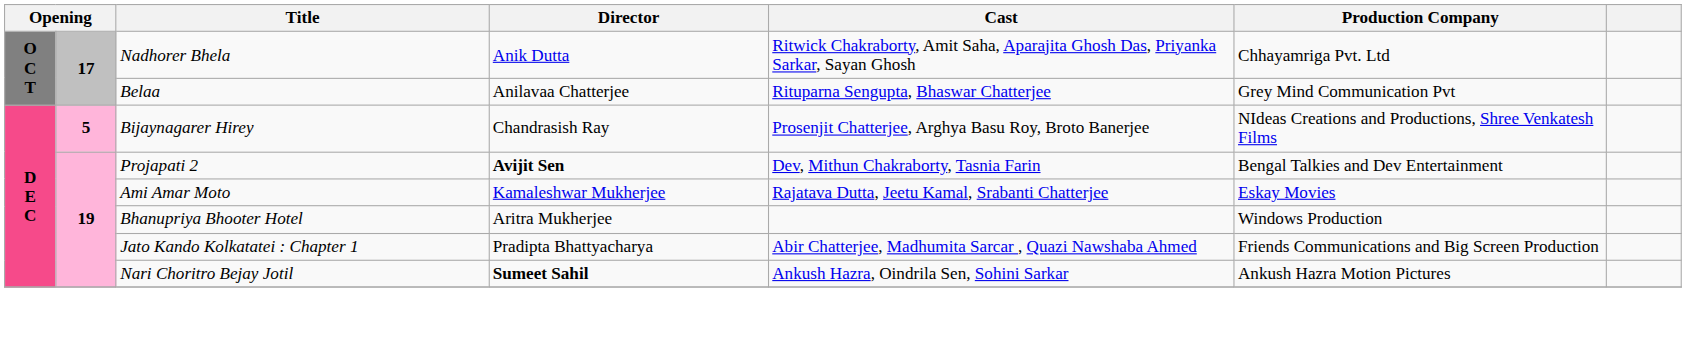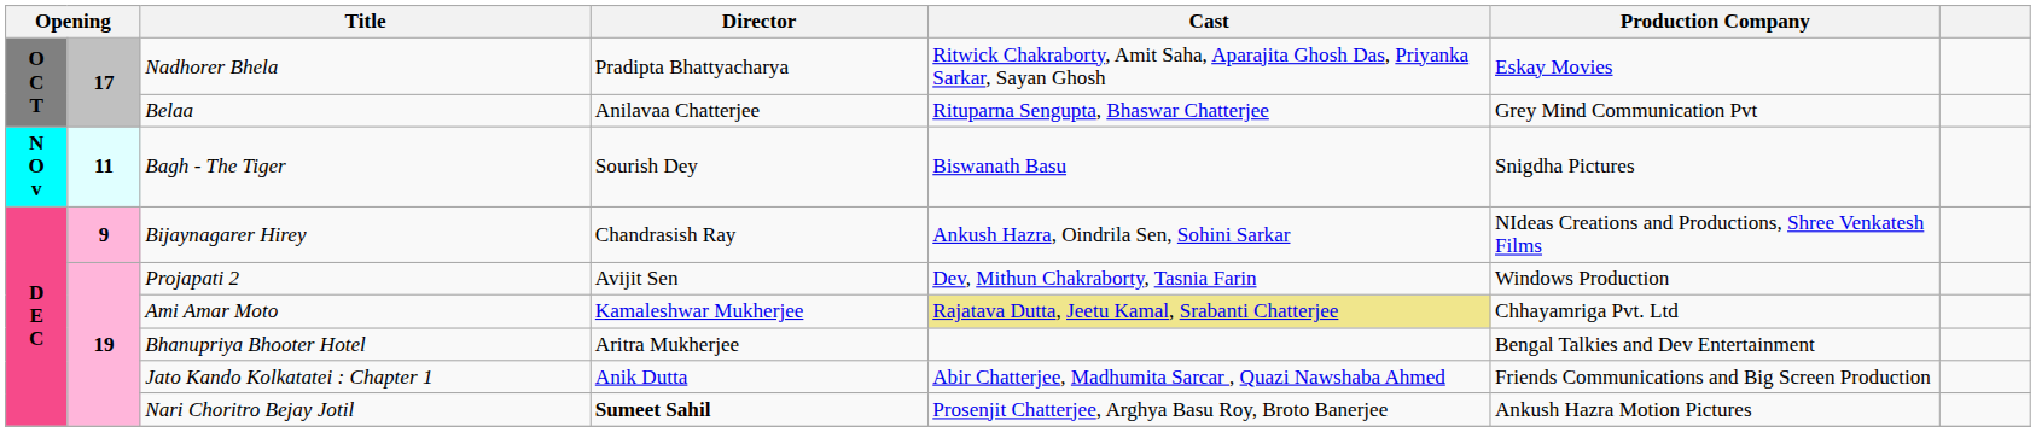Nadhorer Bhela | Director: Anik Dutta -> Pradipta Bhattyacharya
Nadhorer Bhela | Production Company: Chhayamriga Pvt. Ltd -> Eskay Movies
+ row: N O v | 11 | Bagh - The Tiger | Sourish Dey | Biswanath Basu | Snigdha Pictures
Bijaynagarer Hirey | column 2: 5 -> 9
Bijaynagarer Hirey | Cast: Prosenjit Chatterjee, Arghya Basu Roy, Broto Banerjee -> Ankush Hazra, Oindrila Sen, Sohini Sarkar
Projapati 2 | Director: bold -> normal
Projapati 2 | Production Company: Bengal Talkies and Dev Entertainment -> Windows Production
Ami Amar Moto | Cast: no background -> khaki background
Ami Amar Moto | Production Company: Eskay Movies -> Chhayamriga Pvt. Ltd
Bhanupriya Bhooter Hotel | Production Company: Windows Production -> Bengal Talkies and Dev Entertainment
Jato Kando Kolkatatei : Chapter 1 | Director: Pradipta Bhattyacharya -> Anik Dutta
Nari Choritro Bejay Jotil | Cast: Ankush Hazra, Oindrila Sen, Sohini Sarkar -> Prosenjit Chatterjee, Arghya Basu Roy, Broto Banerjee
